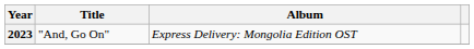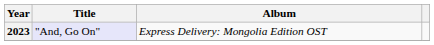2023 | Title: no background -> lavender background
